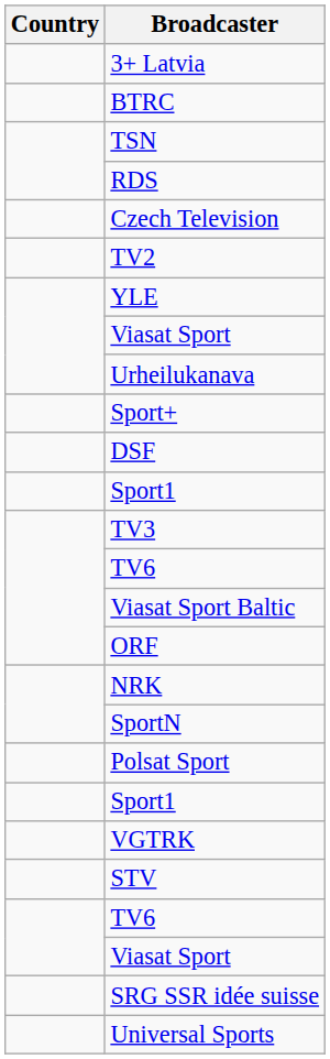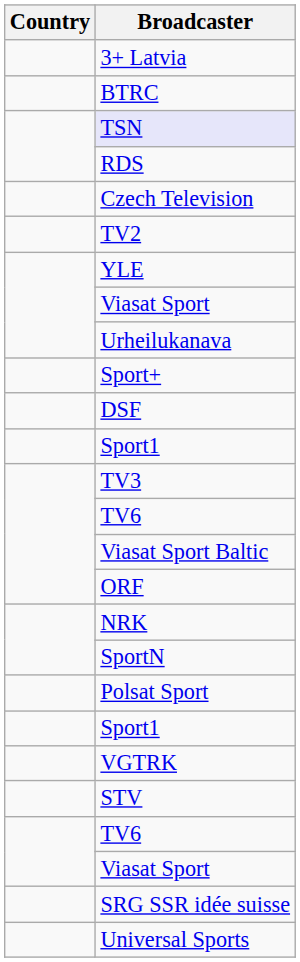row 4 | Broadcaster: no background -> lavender background
